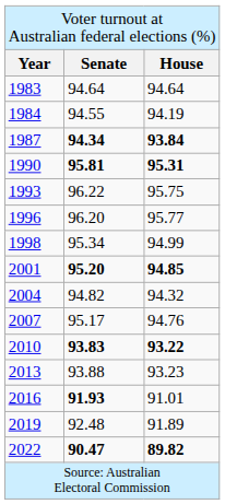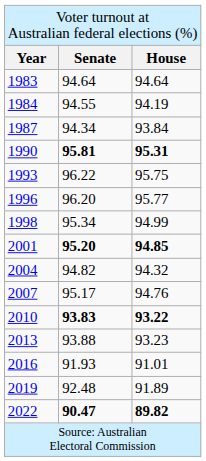1987 | column 2: bold -> normal
1987 | column 3: bold -> normal
2016 | column 2: bold -> normal
